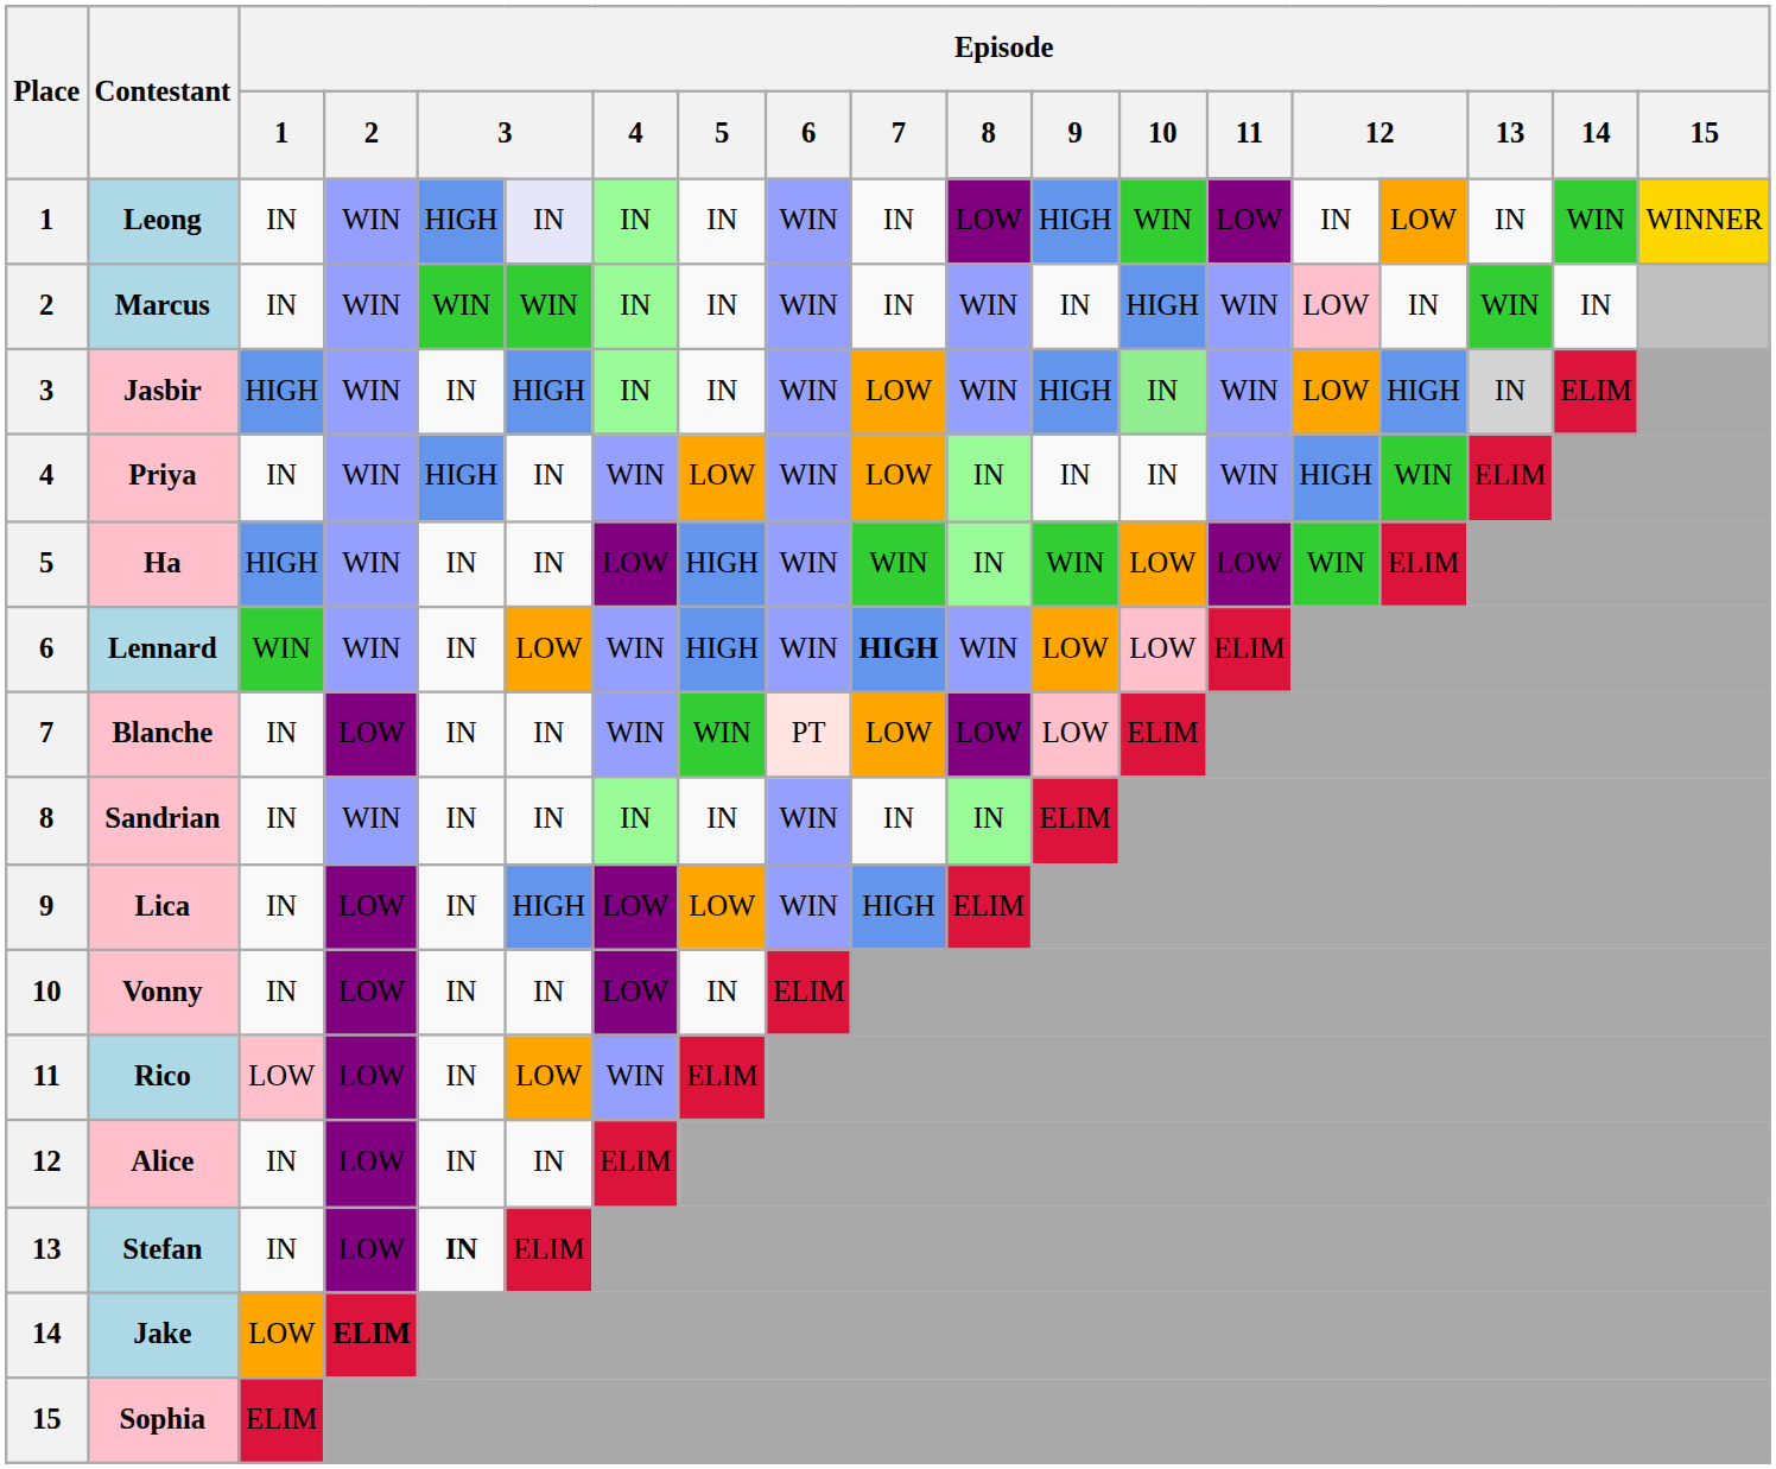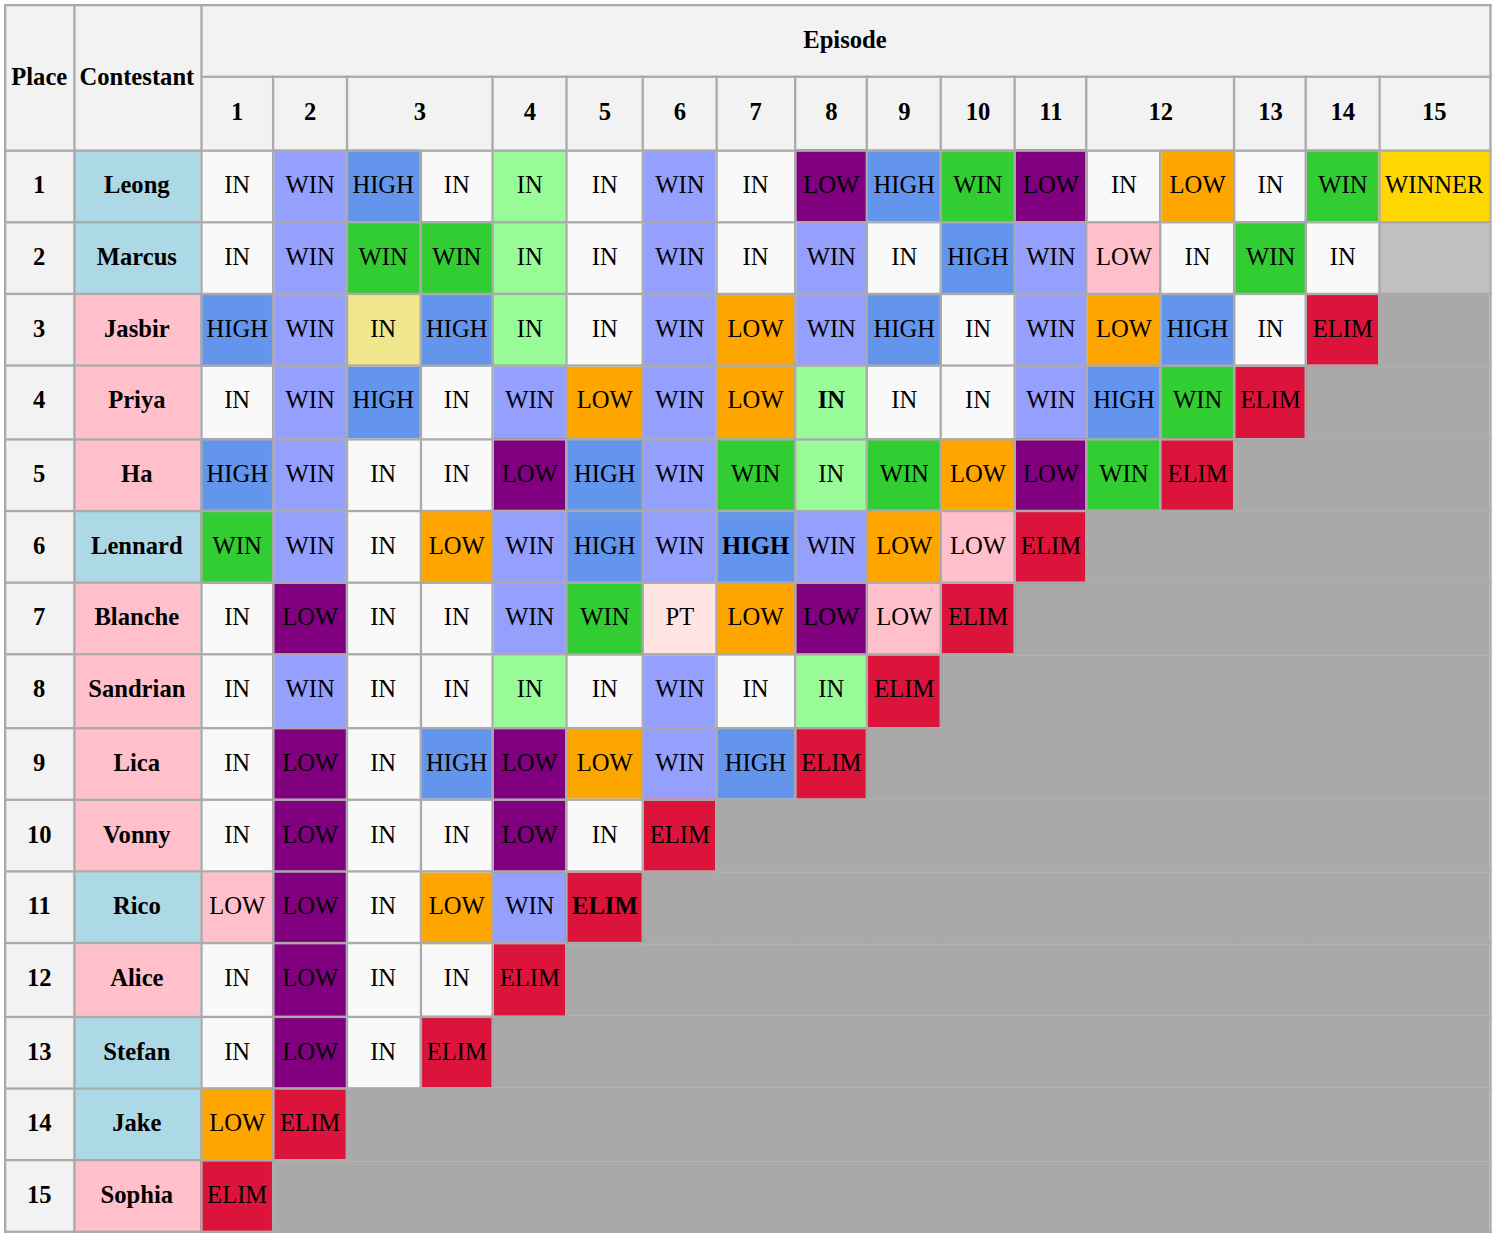Leong | column 6: lavender background -> no background
Jasbir | column 5: no background -> khaki background
Jasbir | Episode / 10: lightgreen background -> no background
Jasbir | Episode / 13: lightgrey background -> no background
Priya | Episode / 8: normal -> bold
Rico | Episode / 5: normal -> bold
Stefan | column 5: bold -> normal
Jake | Episode / 2: bold -> normal
